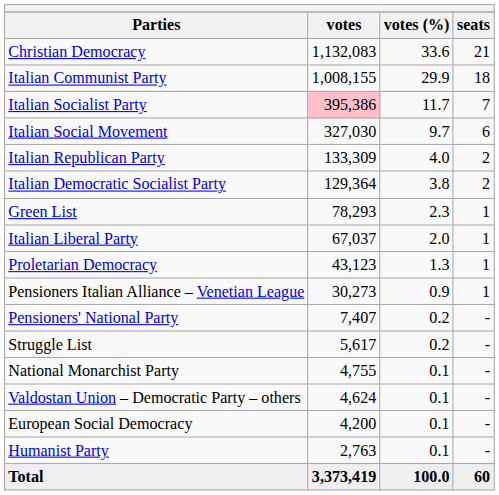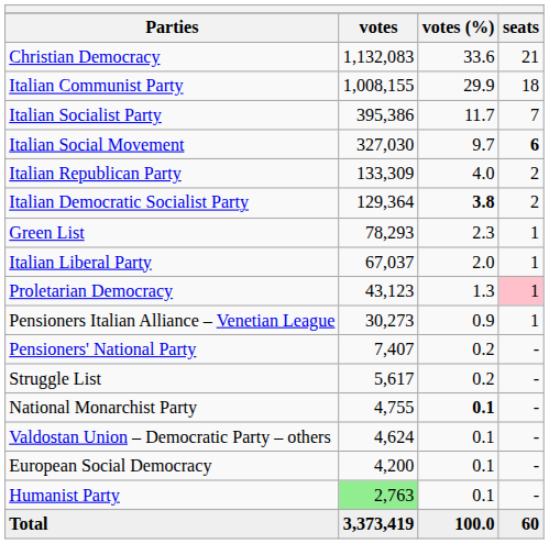Italian Socialist Party | votes: pink background -> no background
Italian Social Movement | seats: normal -> bold
Italian Democratic Socialist Party | votes (%): normal -> bold
Proletarian Democracy | seats: no background -> pink background
National Monarchist Party | votes (%): normal -> bold
Humanist Party | votes: no background -> lightgreen background
